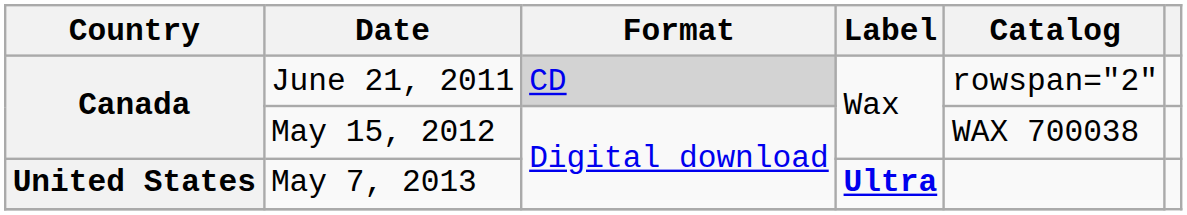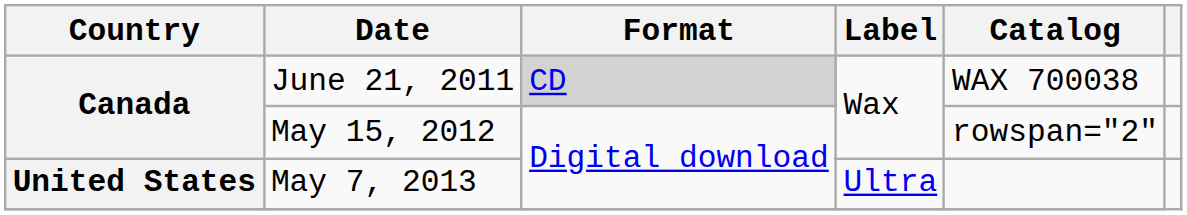June 21, 2011 | Catalog: rowspan="2" -> WAX 700038
May 15, 2012 | Catalog: WAX 700038 -> rowspan="2"
May 7, 2013 | Label: bold -> normal
